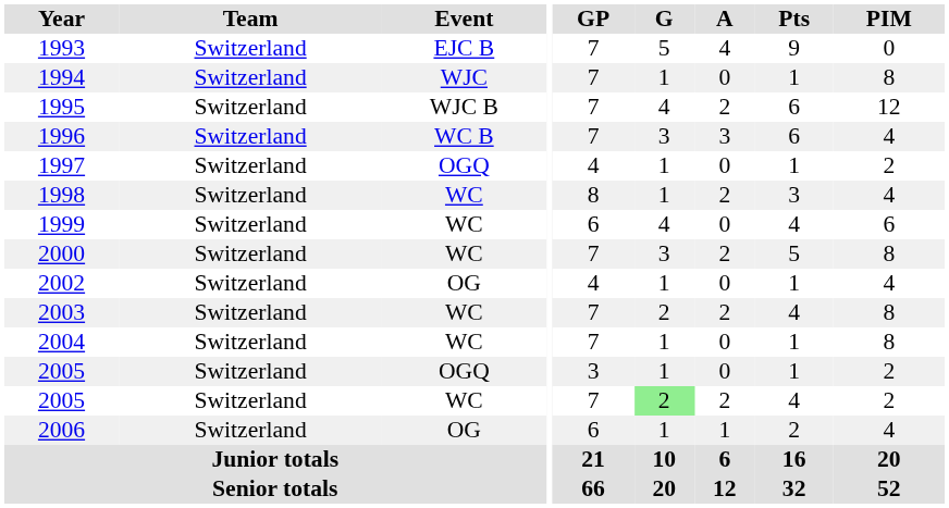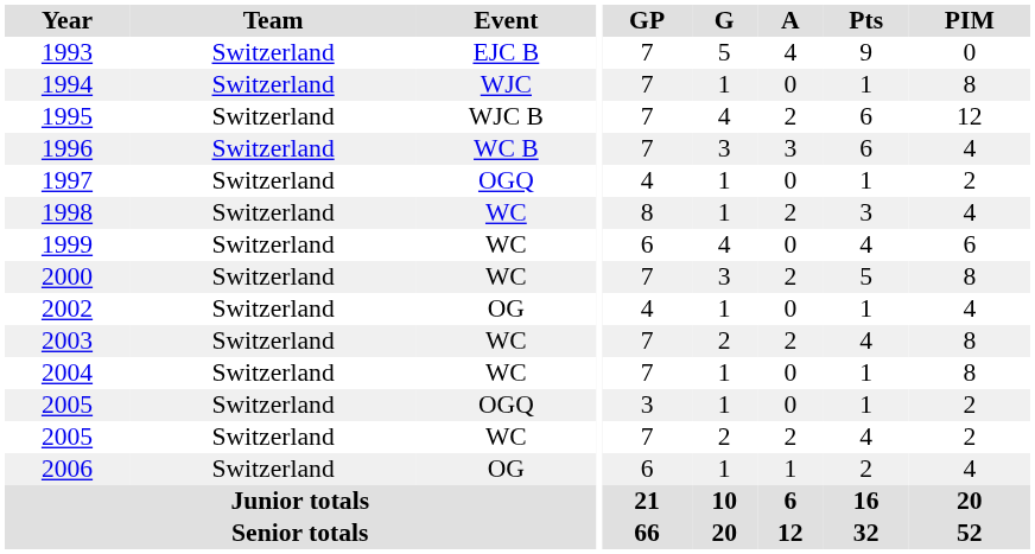2005 / WC | G: lightgreen background -> no background
